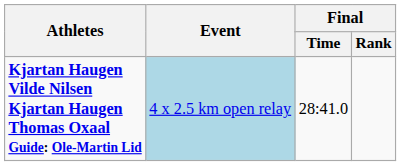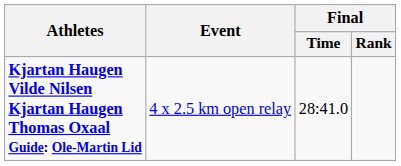row 3 | Event: lightblue background -> no background
